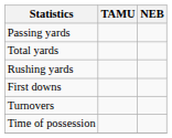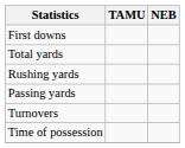rows swapped: First downs <-> Passing yards
